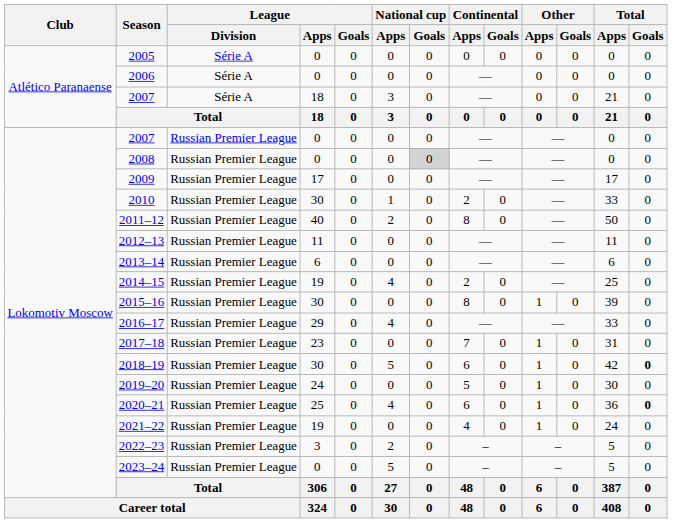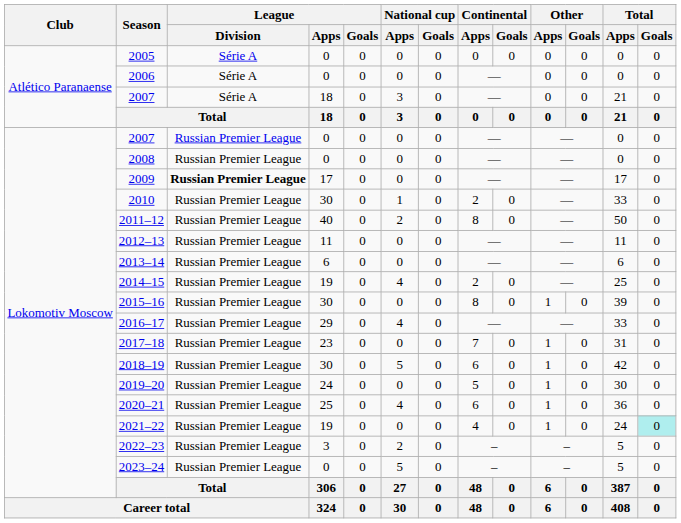2008 | National cup / Goals: lightgrey background -> no background
2009 | League / Division: normal -> bold
2018–19 | Total / Goals: bold -> normal
2020–21 | Total / Goals: bold -> normal
2021–22 | Total / Goals: no background -> paleturquoise background
